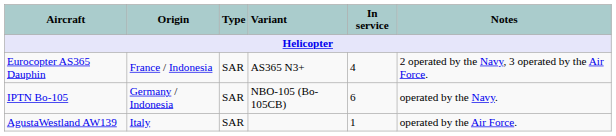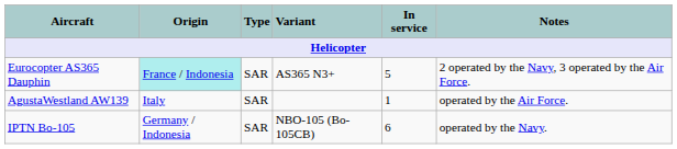Eurocopter AS365 Dauphin | Origin: no background -> paleturquoise background
Eurocopter AS365 Dauphin | In service: 4 -> 5
rows swapped: IPTN Bo-105 <-> AgustaWestland AW139
